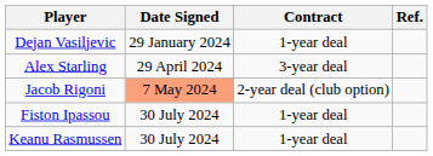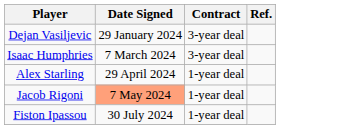Dejan Vasiljevic | Contract: 1-year deal -> 3-year deal
+ row: Isaac Humphries | 7 March 2024 | 3-year deal
Alex Starling | Contract: 3-year deal -> 1-year deal
Jacob Rigoni | Contract: 2-year deal (club option) -> 1-year deal
- row: Keanu Rasmussen | 30 July 2024 | 1-year deal
